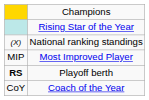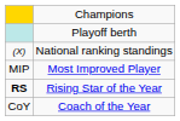row 2 | column 2: Rising Star of the Year -> Playoff berth
row 5 | column 2: Playoff berth -> Rising Star of the Year
